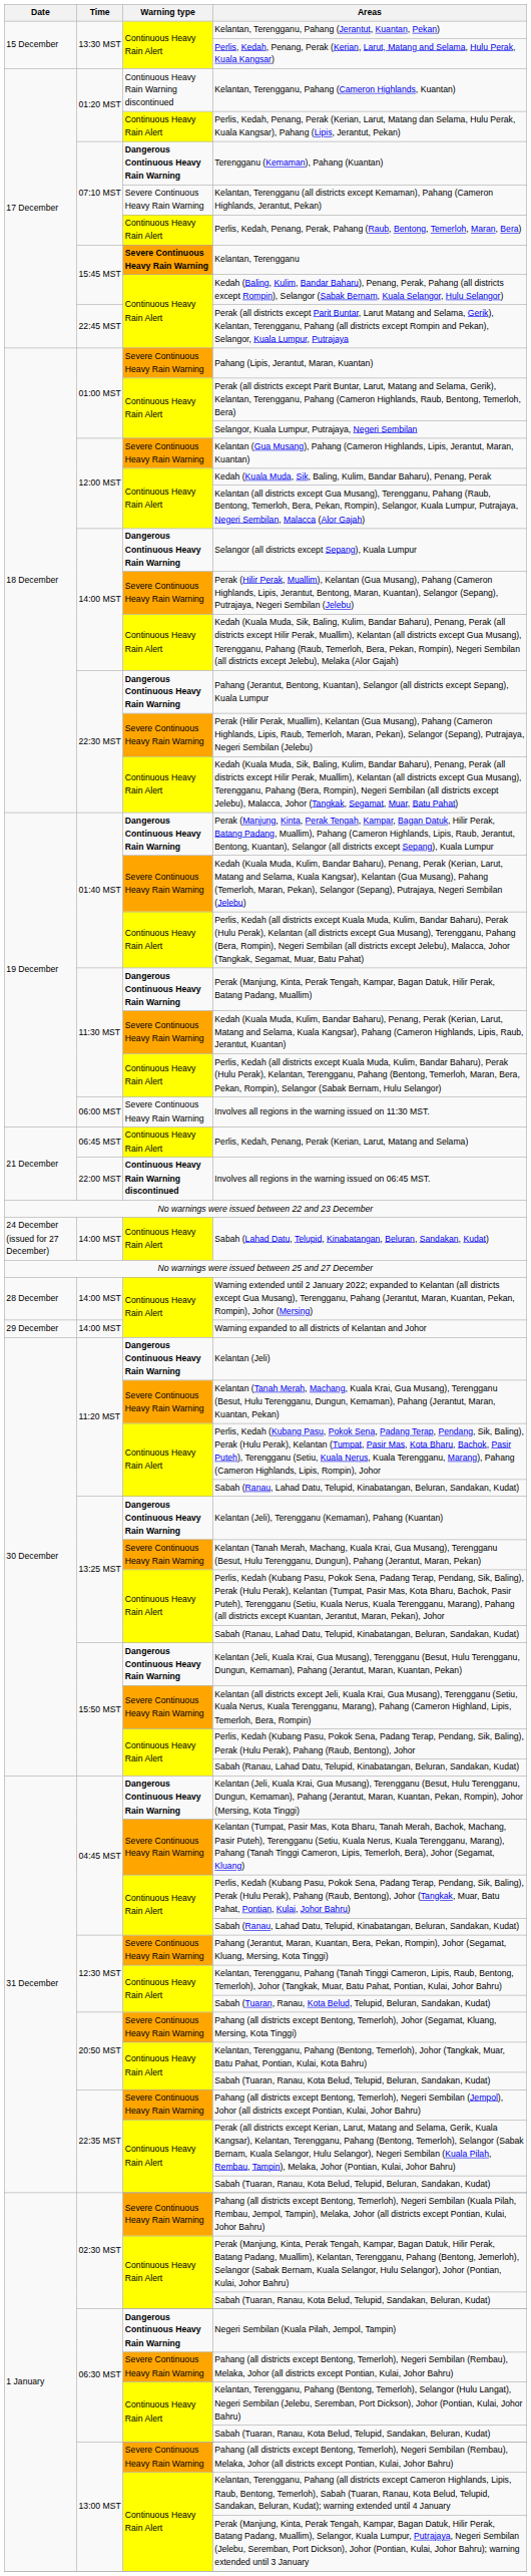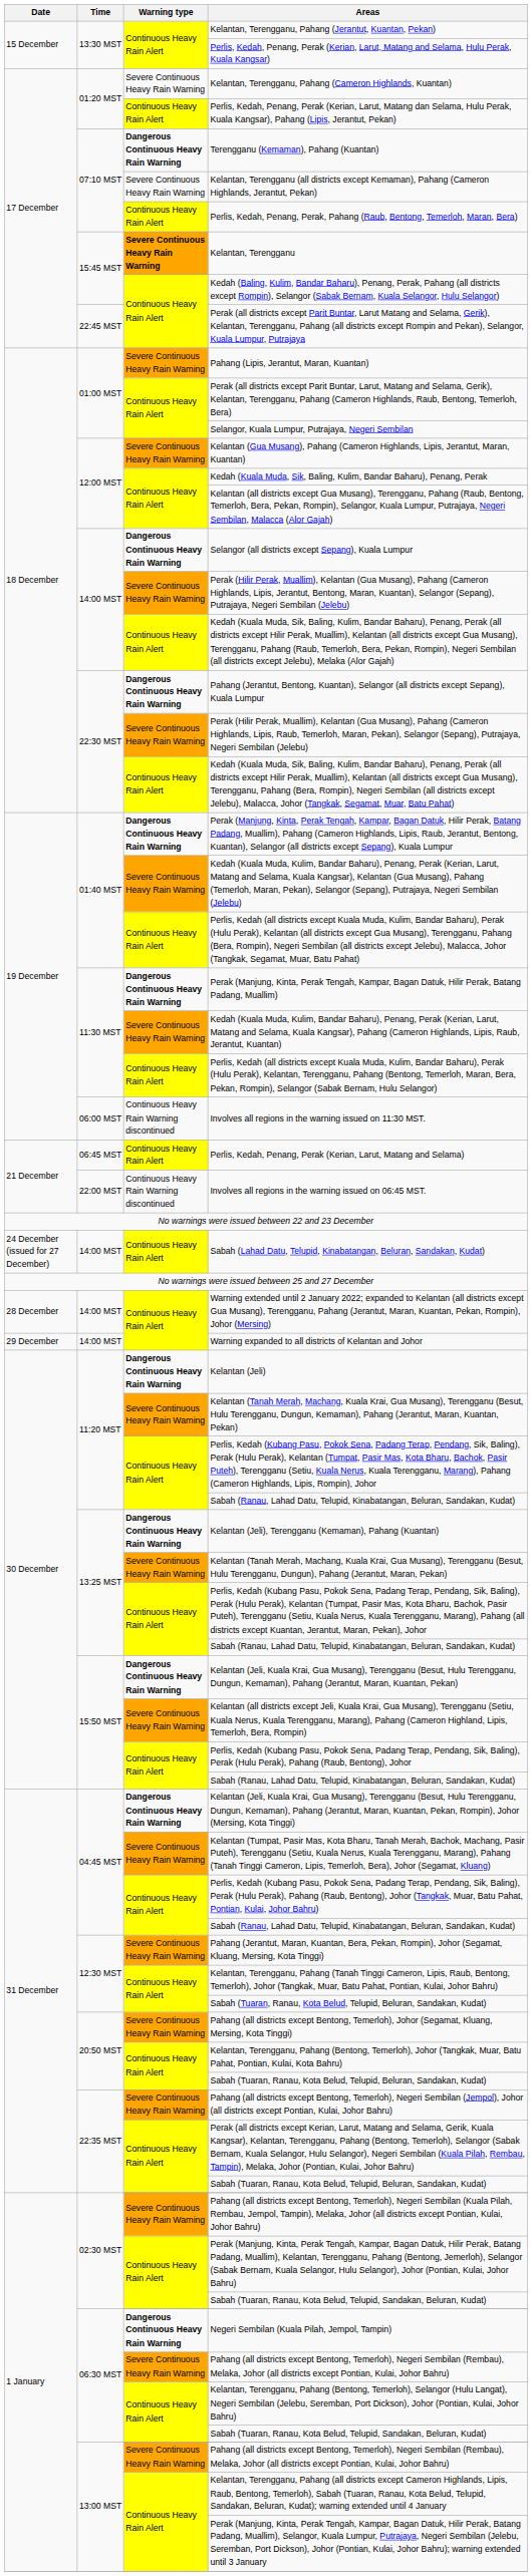Kelantan, Terengganu, Pahang (Cameron Highlands, Kuantan) | Warning type: Continuous Heavy Rain Warning discontinued -> Severe Continuous Heavy Rain Warning
Involves all regions in the warning issued on 11:30 MST. | Warning type: Severe Continuous Heavy Rain Warning -> Continuous Heavy Rain Warning discontinued
Involves all regions in the warning issued on 06:45 MST. | Warning type: bold -> normal
